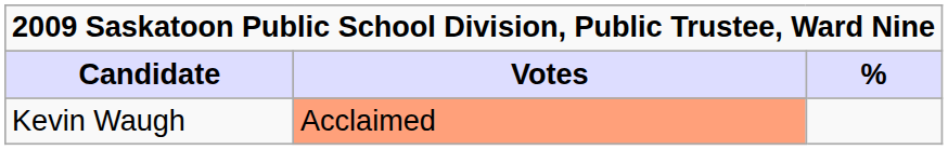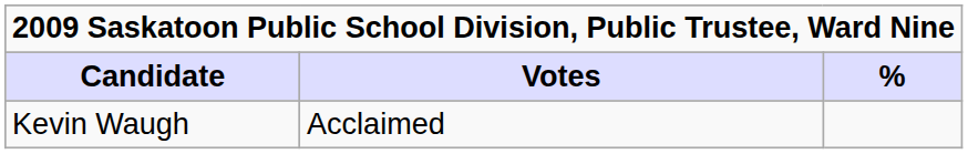Kevin Waugh | Votes: lightsalmon background -> no background
